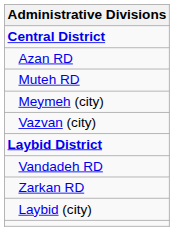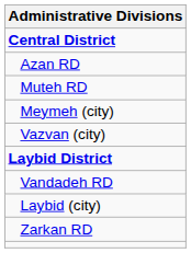row 9 | column 1: Zarkan RD -> Laybid (city)
row 10 | column 1: Laybid (city) -> Zarkan RD
